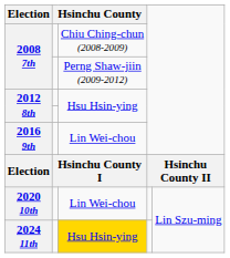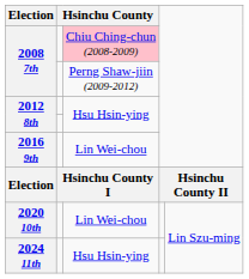2008 7th / Chiu Ching-chun (2008-2009) | column 3: no background -> pink background
2024 11th | column 3: gold background -> no background
